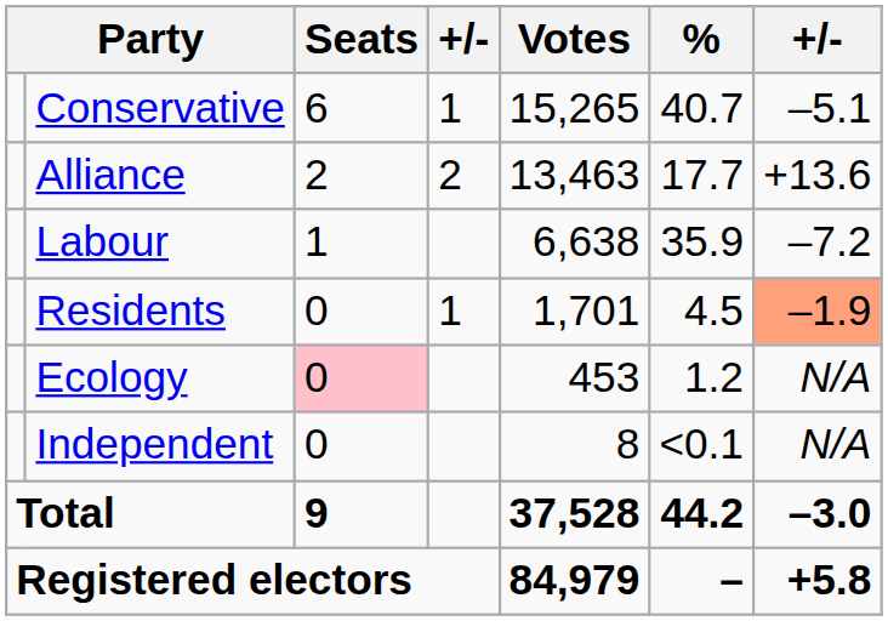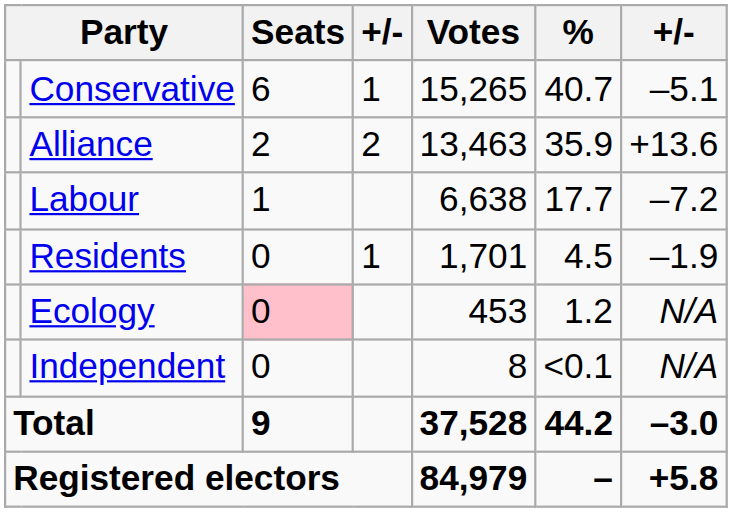Alliance | %: 17.7 -> 35.9
Labour | %: 35.9 -> 17.7
Residents | column 7: lightsalmon background -> no background
